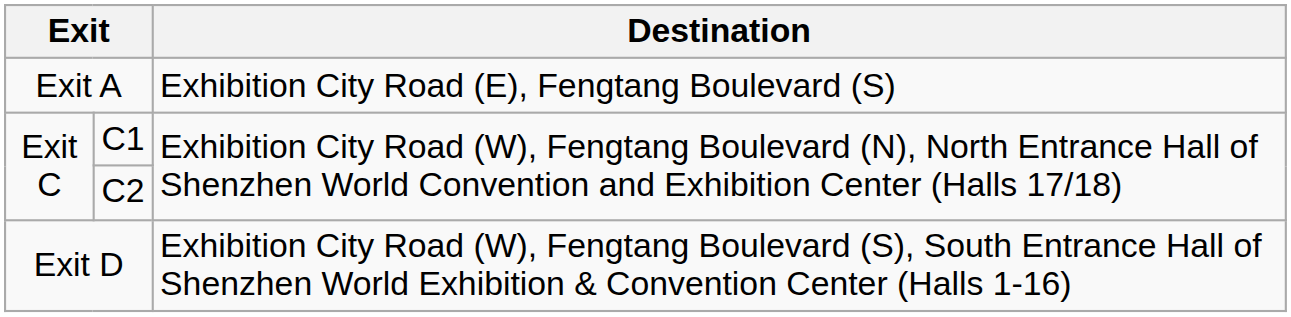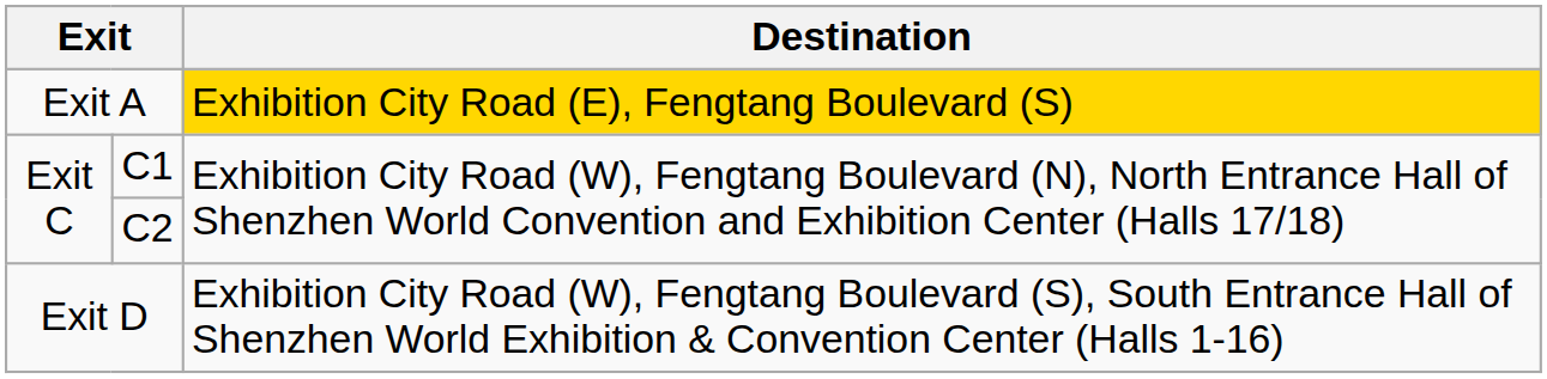Exit A | Destination: no background -> gold background
